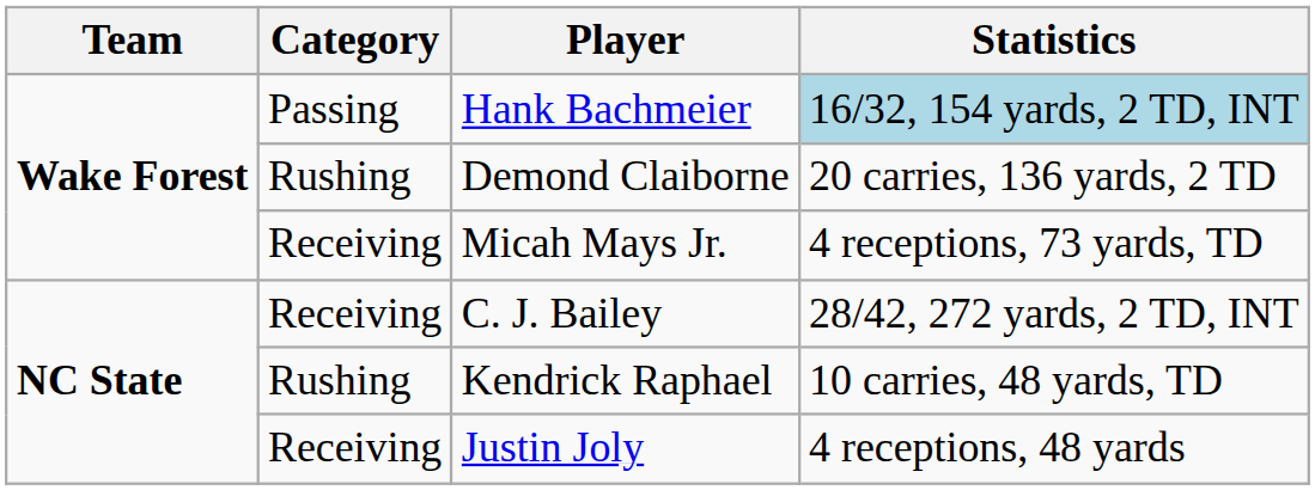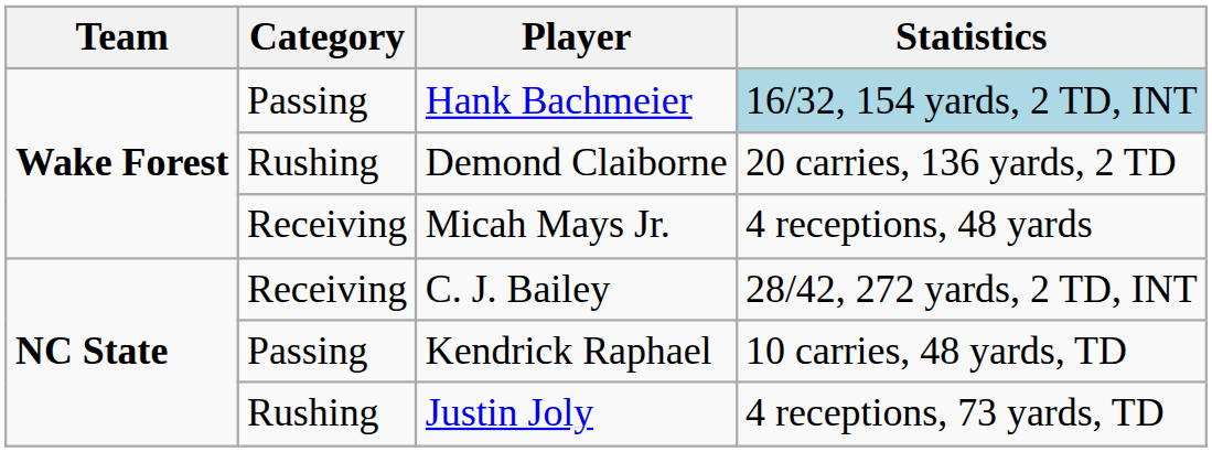Micah Mays Jr. | Statistics: 4 receptions, 73 yards, TD -> 4 receptions, 48 yards
Kendrick Raphael | Category: Rushing -> Passing
Justin Joly | Category: Receiving -> Rushing
Justin Joly | Statistics: 4 receptions, 48 yards -> 4 receptions, 73 yards, TD
